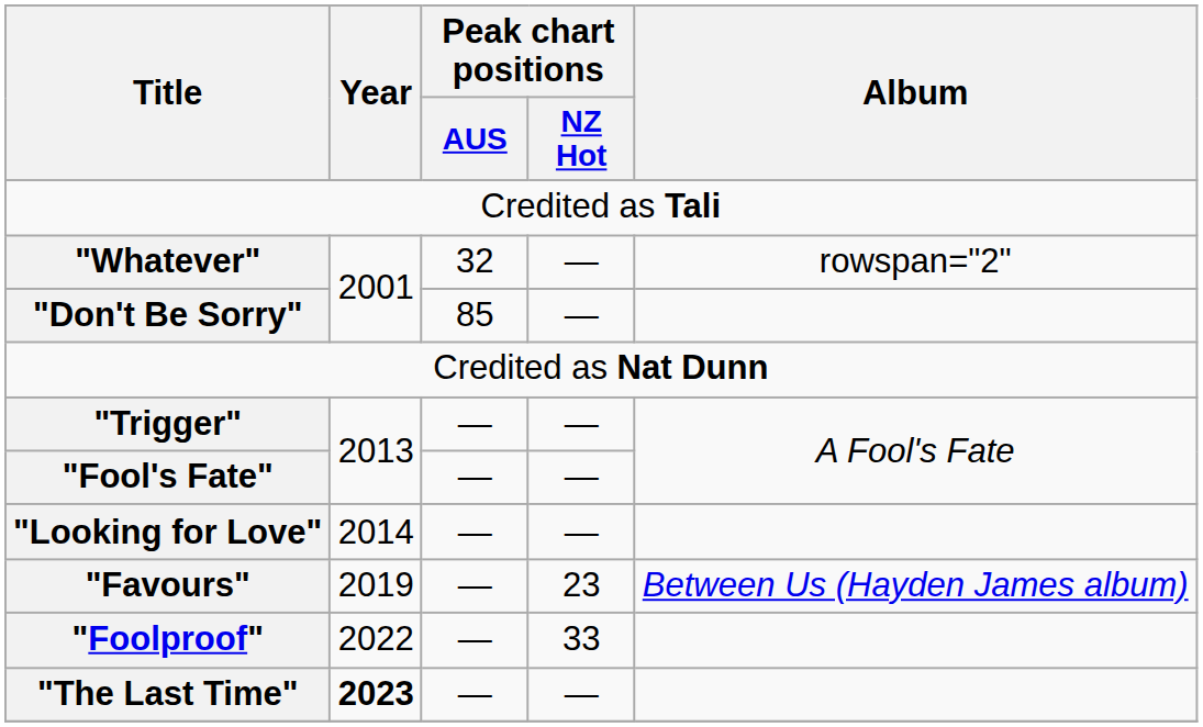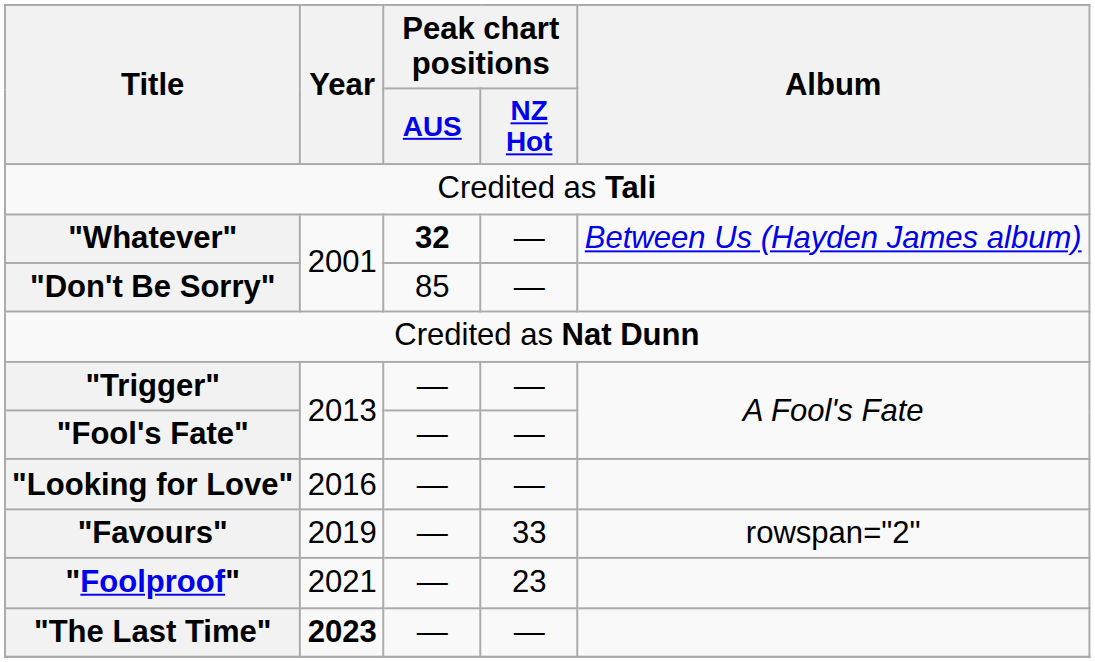"Whatever" | Peak chart positions / AUS: normal -> bold
"Whatever" | Album: rowspan="2" -> Between Us (Hayden James album)
"Looking for Love" | Year: 2014 -> 2016
"Favours" | Peak chart positions / NZ Hot: 23 -> 33
"Favours" | Album: Between Us (Hayden James album) -> rowspan="2"
"Foolproof" | Year: 2022 -> 2021
"Foolproof" | Peak chart positions / NZ Hot: 33 -> 23
